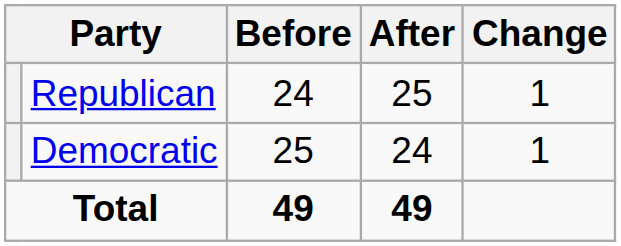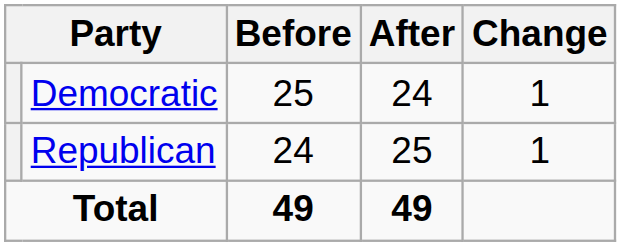rows swapped: Republican <-> Democratic
